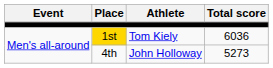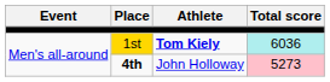row 3 | Athlete: normal -> bold
row 3 | Total score: no background -> paleturquoise background
row 4 | Place: normal -> bold
row 4 | Total score: no background -> pink background
